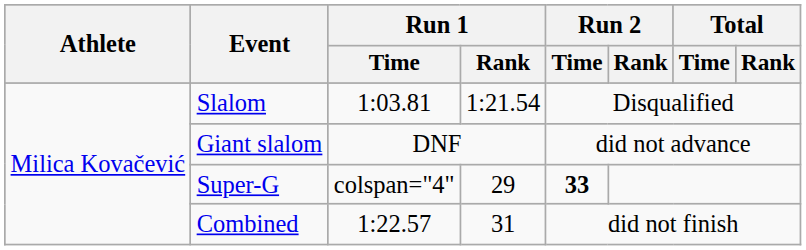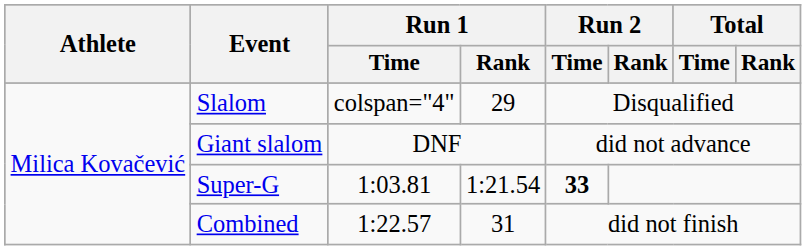Slalom | Run 1 / Time: 1:03.81 -> colspan="4"
Slalom | Run 1 / Rank: 1:21.54 -> 29
Super-G | Run 1 / Time: colspan="4" -> 1:03.81
Super-G | Run 1 / Rank: 29 -> 1:21.54
